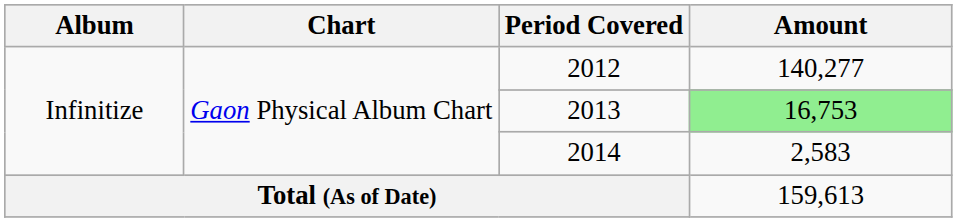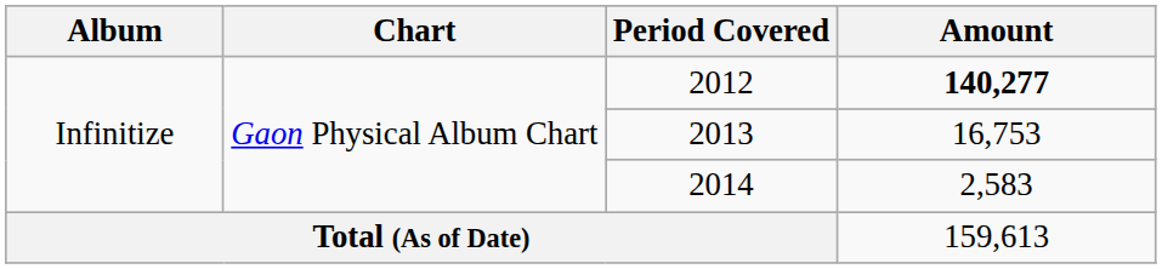2012 | Amount: normal -> bold
2013 | Amount: lightgreen background -> no background
